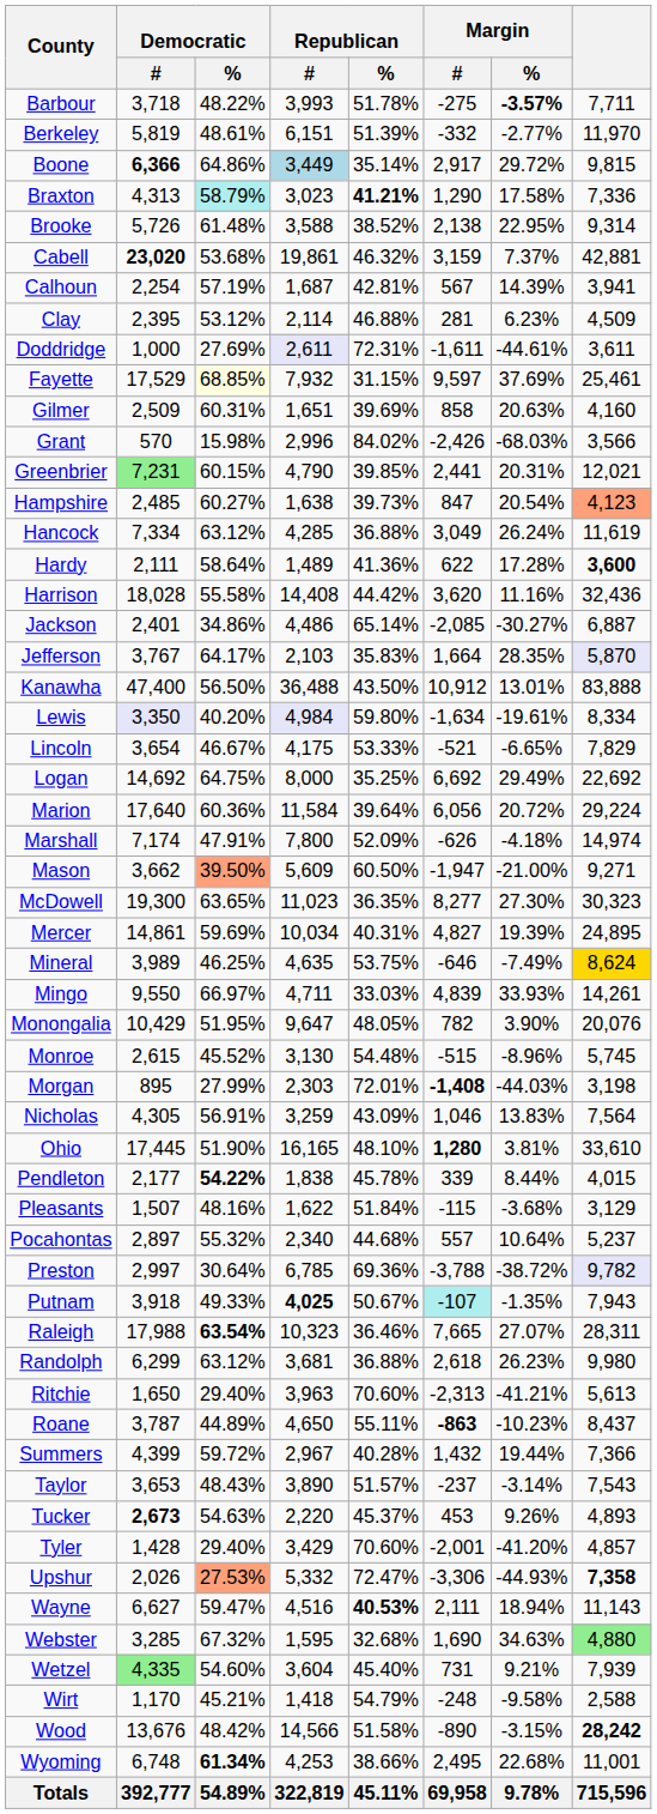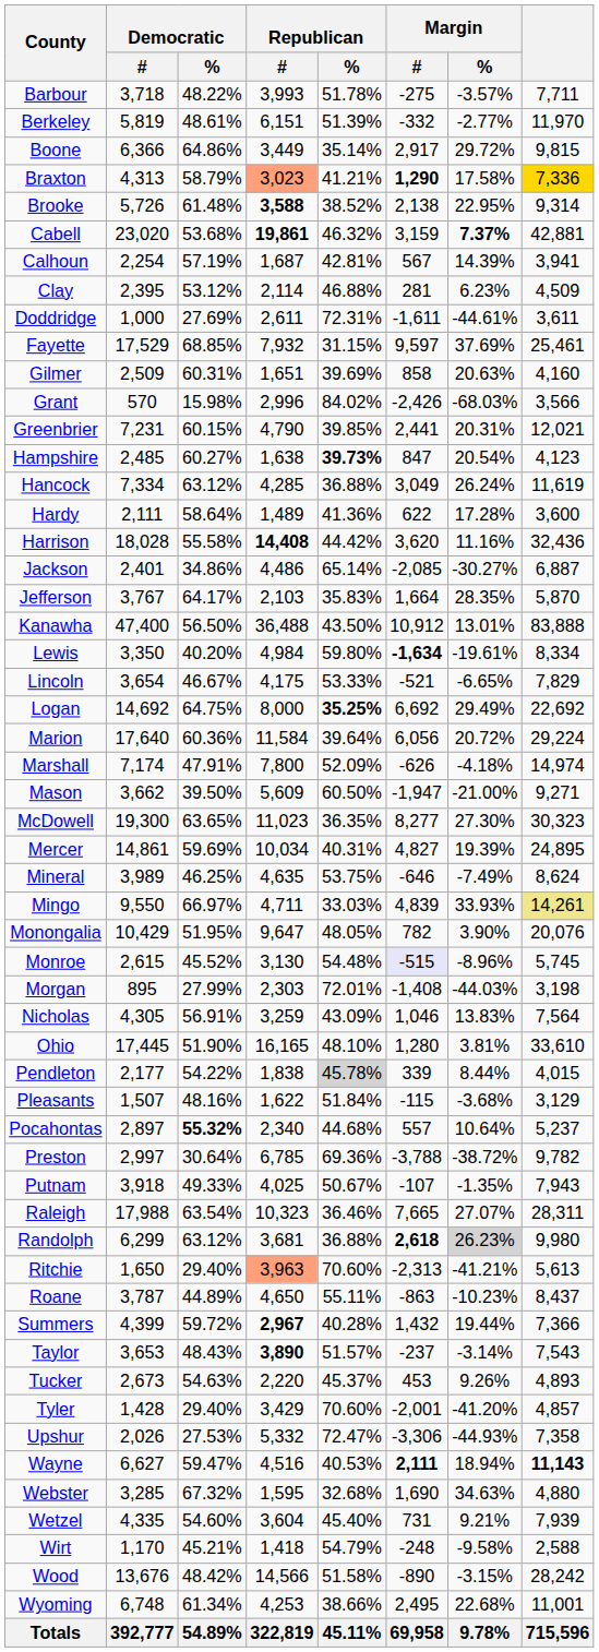Barbour | Margin / %: bold -> normal
Boone | Democratic / #: bold -> normal
Boone | Republican / #: lightblue background -> no background
Braxton | Democratic / %: paleturquoise background -> no background
Braxton | Republican / #: no background -> lightsalmon background
Braxton | Republican / %: bold -> normal
Braxton | Margin / #: normal -> bold
Braxton | column 8: no background -> gold background
Brooke | Republican / #: normal -> bold
Cabell | Democratic / #: bold -> normal
Cabell | Republican / #: normal -> bold
Cabell | Margin / %: normal -> bold
Doddridge | Republican / #: lavender background -> no background
Fayette | Democratic / %: lightyellow background -> no background
Greenbrier | Democratic / #: lightgreen background -> no background
Hampshire | Republican / %: normal -> bold
Hampshire | column 8: lightsalmon background -> no background
Hardy | column 8: bold -> normal
Harrison | Republican / #: normal -> bold
Jefferson | column 8: lavender background -> no background
Lewis | Democratic / #: lavender background -> no background
Lewis | Republican / #: lavender background -> no background
Lewis | Margin / #: normal -> bold
Logan | Republican / %: normal -> bold
Mason | Democratic / %: lightsalmon background -> no background
Mineral | column 8: gold background -> no background
Mingo | column 8: no background -> khaki background
Monroe | Margin / #: no background -> lavender background
Morgan | Margin / #: bold -> normal
Ohio | Margin / #: bold -> normal
Pendleton | Democratic / %: bold -> normal
Pendleton | Republican / %: no background -> lightgrey background
Pocahontas | Democratic / %: normal -> bold
Preston | column 8: lavender background -> no background
Putnam | Republican / #: bold -> normal
Putnam | Margin / #: paleturquoise background -> no background
Raleigh | Democratic / %: bold -> normal
Randolph | Margin / #: normal -> bold
Randolph | Margin / %: no background -> lightgrey background
Ritchie | Republican / #: no background -> lightsalmon background
Roane | Margin / #: bold -> normal
Summers | Republican / #: normal -> bold
Taylor | Republican / #: normal -> bold
Tucker | Democratic / #: bold -> normal
Upshur | Democratic / %: lightsalmon background -> no background
Upshur | column 8: bold -> normal
Wayne | Republican / %: bold -> normal
Wayne | Margin / #: normal -> bold
Wayne | column 8: normal -> bold
Webster | column 8: lightgreen background -> no background
Wetzel | Democratic / #: lightgreen background -> no background
Wood | column 8: bold -> normal
Wyoming | Democratic / %: bold -> normal
